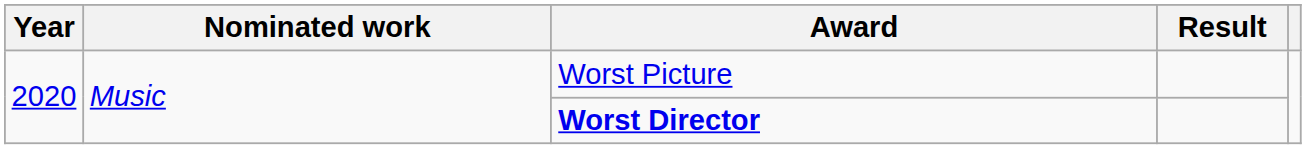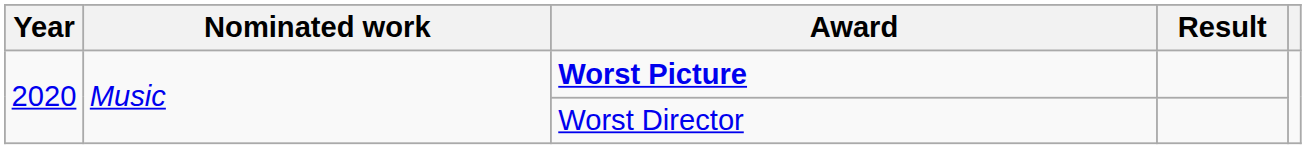Worst Picture | Award: normal -> bold
Worst Director | Award: bold -> normal
